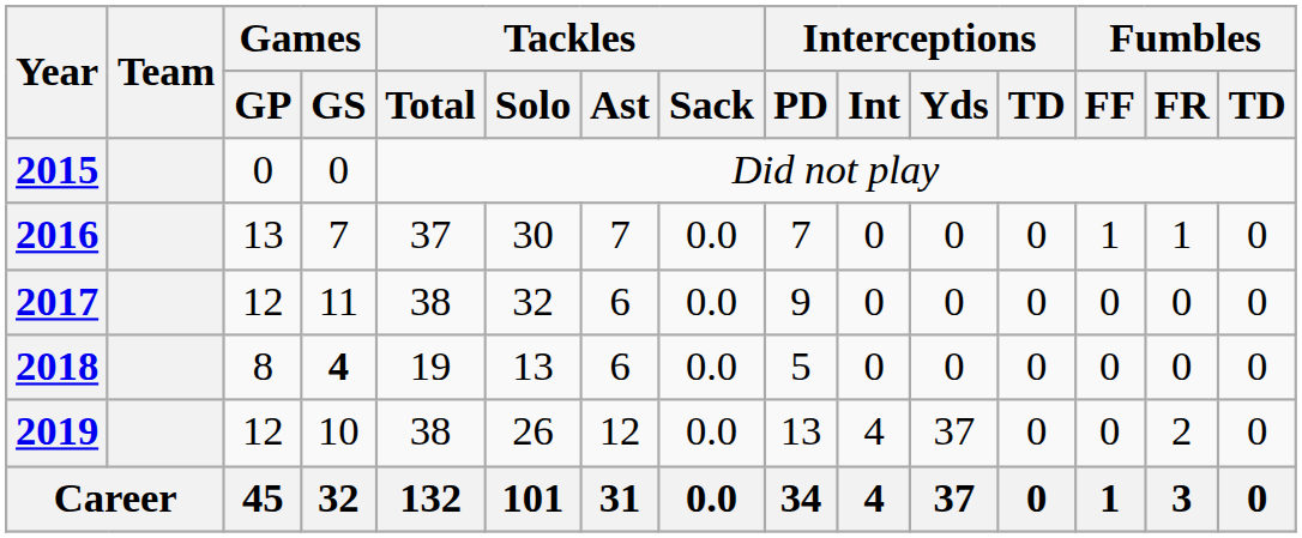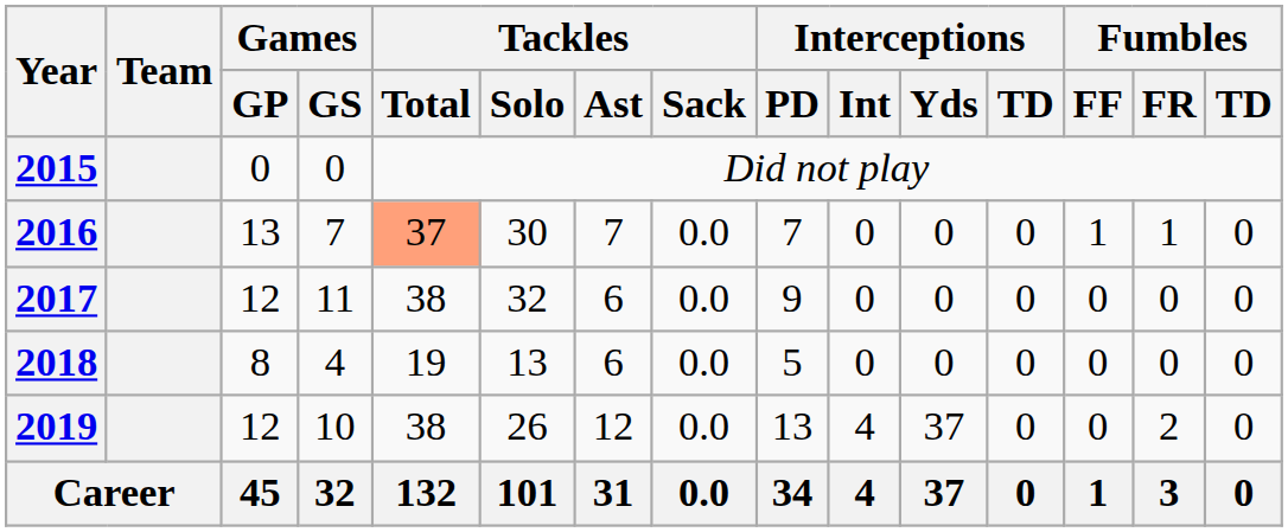2016 | Tackles / Total: no background -> lightsalmon background
2018 | Games / GS: bold -> normal
